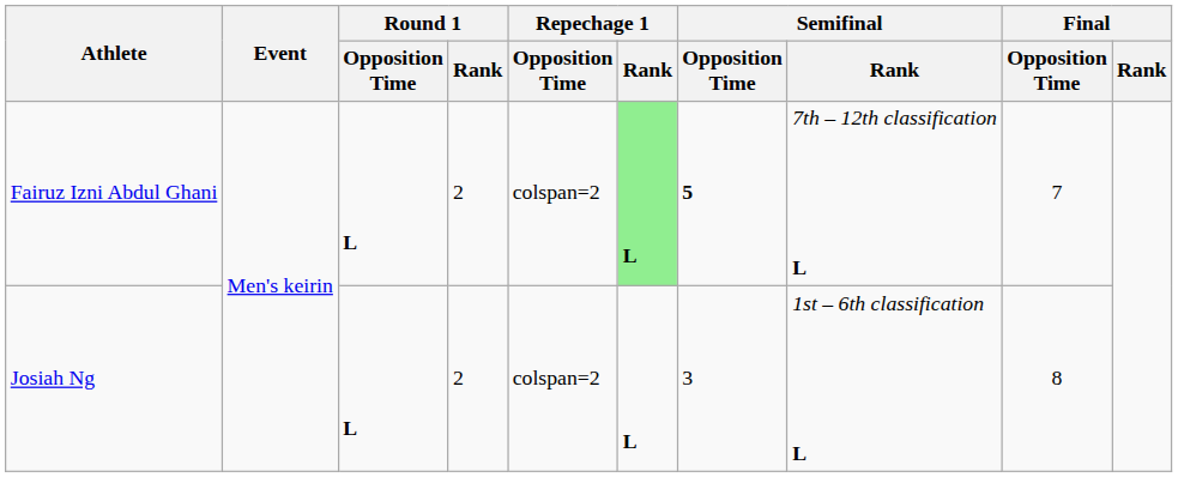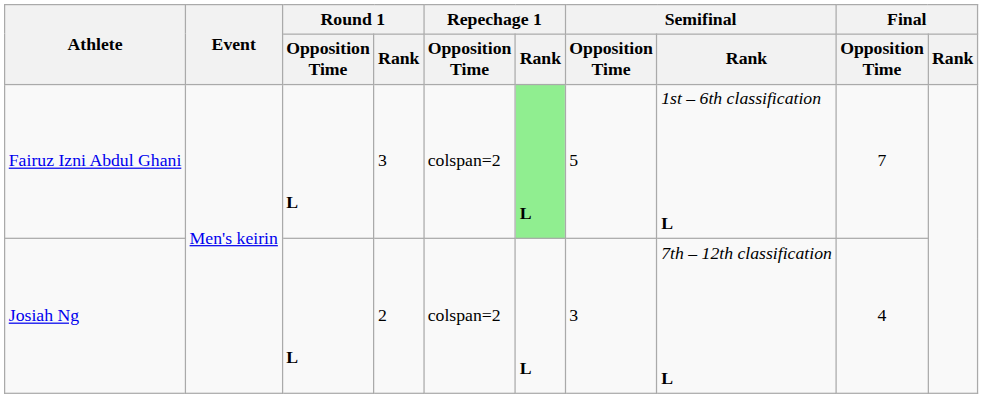Fairuz Izni Abdul Ghani | Round 1 / Rank: 2 -> 3
Fairuz Izni Abdul Ghani | Semifinal / Opposition Time: bold -> normal
Fairuz Izni Abdul Ghani | Semifinal / Rank: 7th – 12th classification L -> 1st – 6th classification L
Josiah Ng | Semifinal / Rank: 1st – 6th classification L -> 7th – 12th classification L
Josiah Ng | Final / Opposition Time: 8 -> 4
